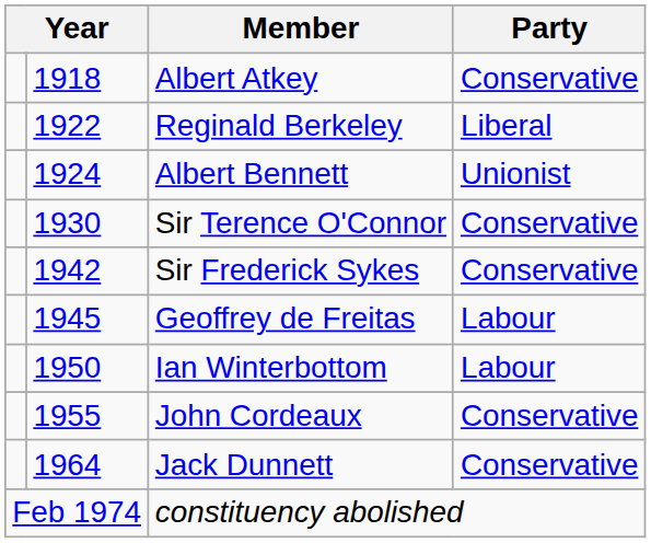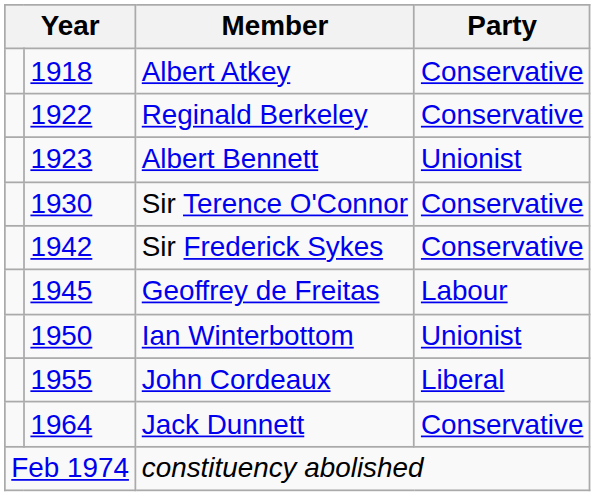Reginald Berkeley | Party: Liberal -> Conservative
Albert Bennett | column 2: 1924 -> 1923
Ian Winterbottom | Party: Labour -> Unionist
John Cordeaux | Party: Conservative -> Liberal
